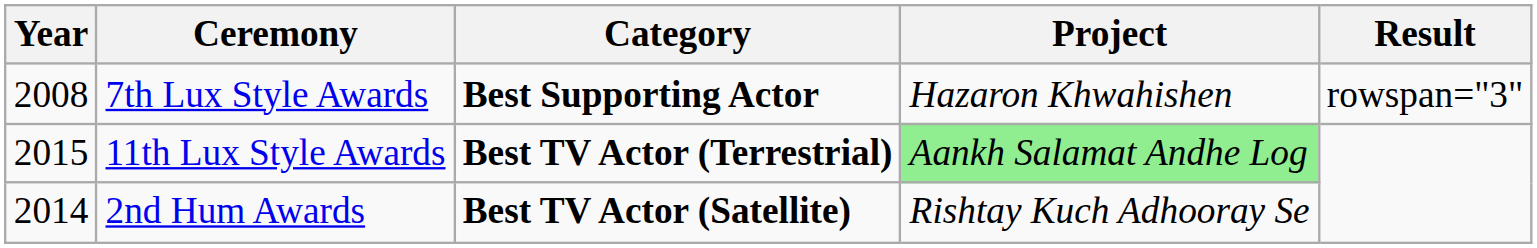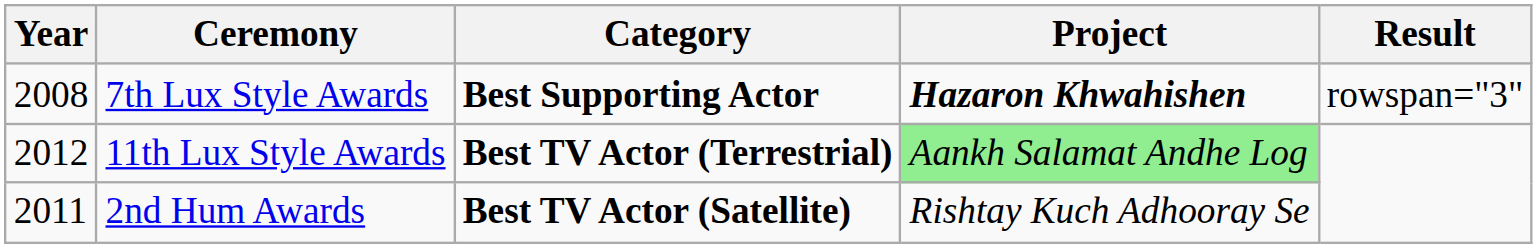7th Lux Style Awards | Project: normal -> bold
11th Lux Style Awards | Year: 2015 -> 2012
2nd Hum Awards | Year: 2014 -> 2011
